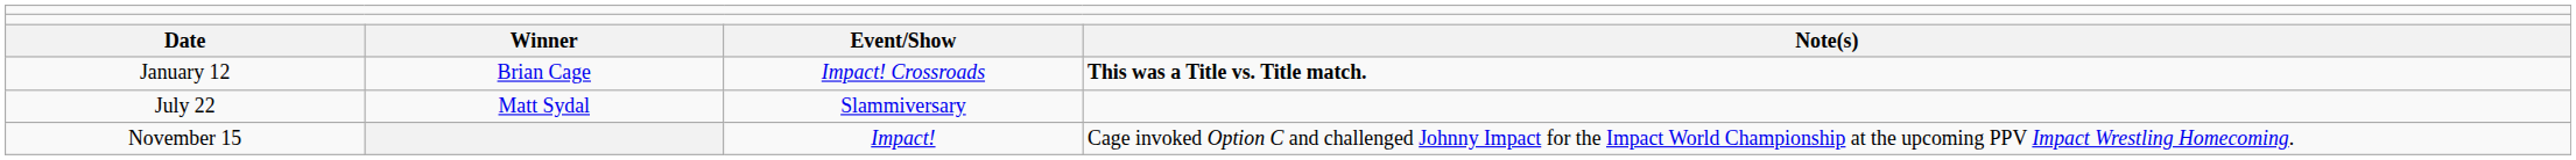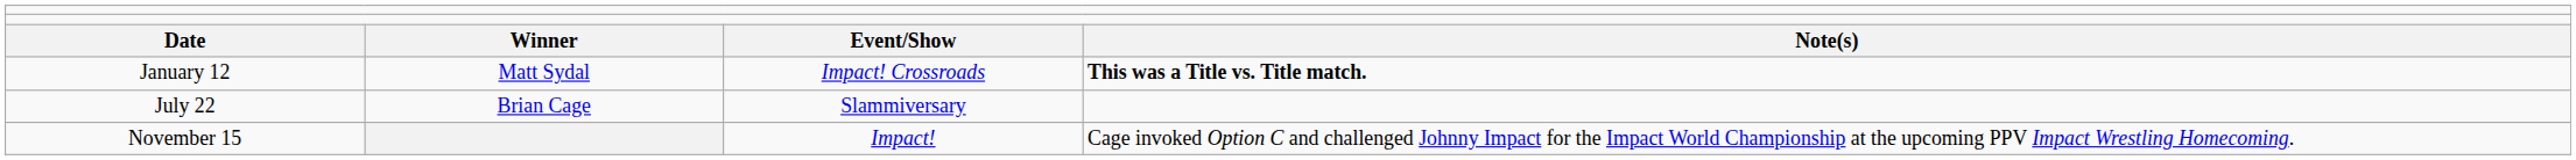January 12 | column 2: Brian Cage -> Matt Sydal
July 22 | column 2: Matt Sydal -> Brian Cage
